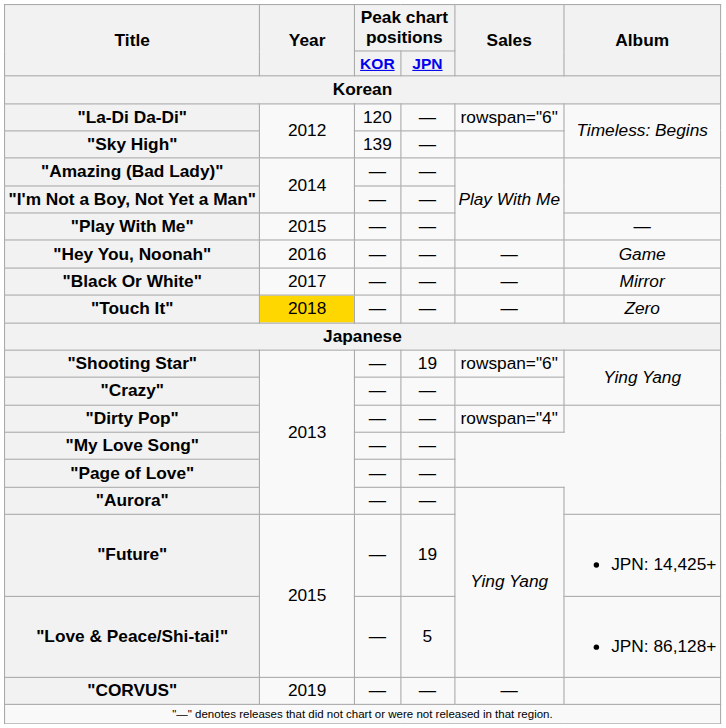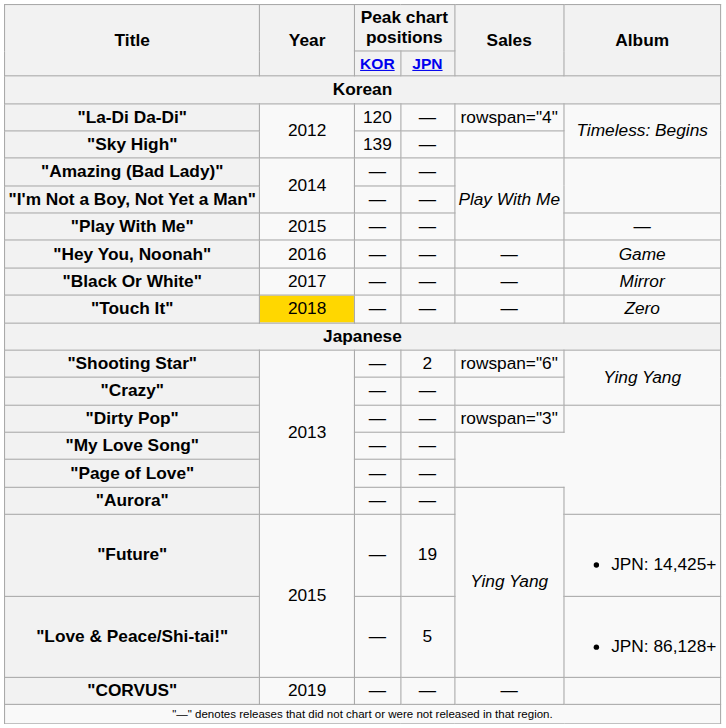"La-Di Da-Di" | Sales: rowspan="6" -> rowspan="4"
"Shooting Star" | Peak chart positions / JPN: 19 -> 2
"Dirty Pop" | Sales: rowspan="4" -> rowspan="3"
